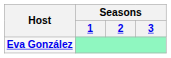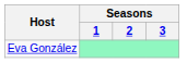Eva González | Host: bold -> normal
